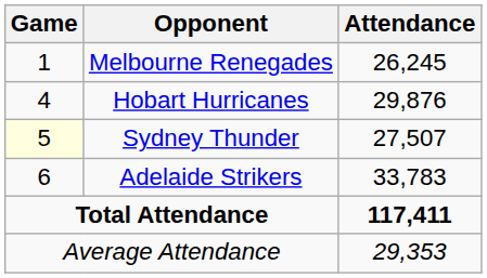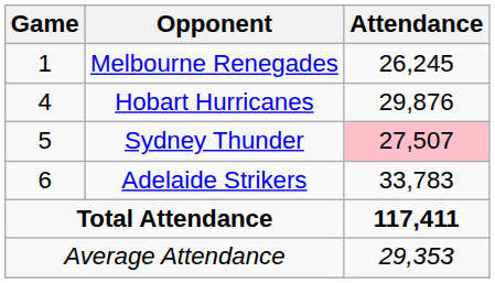Sydney Thunder | Game: lightyellow background -> no background
Sydney Thunder | Attendance: no background -> pink background
